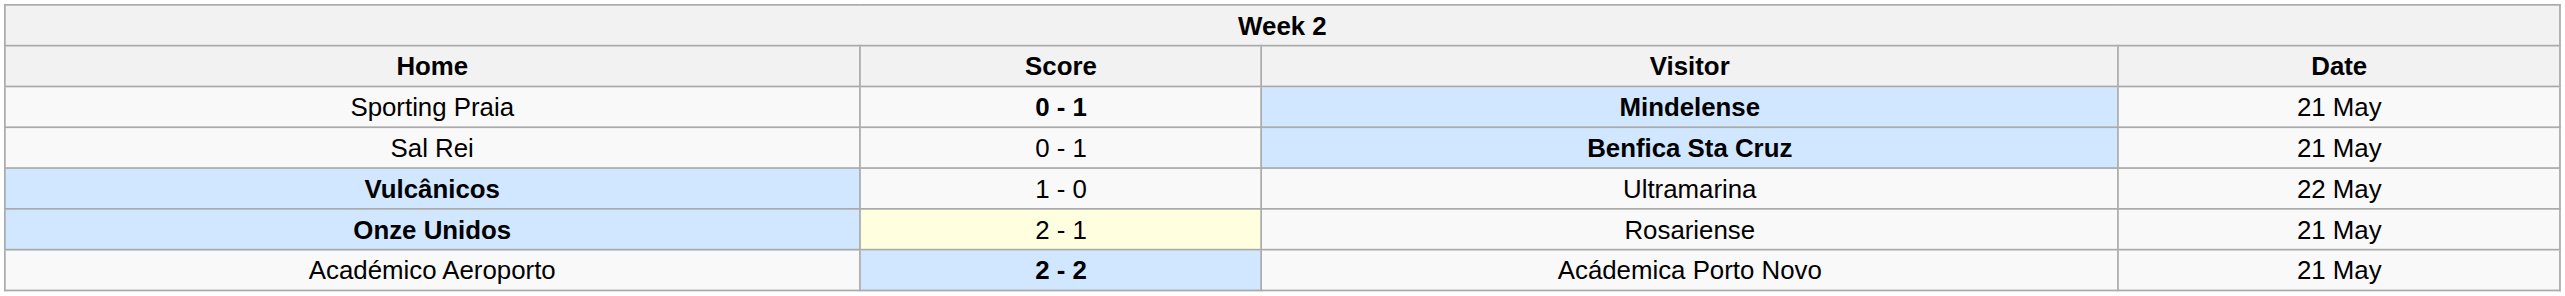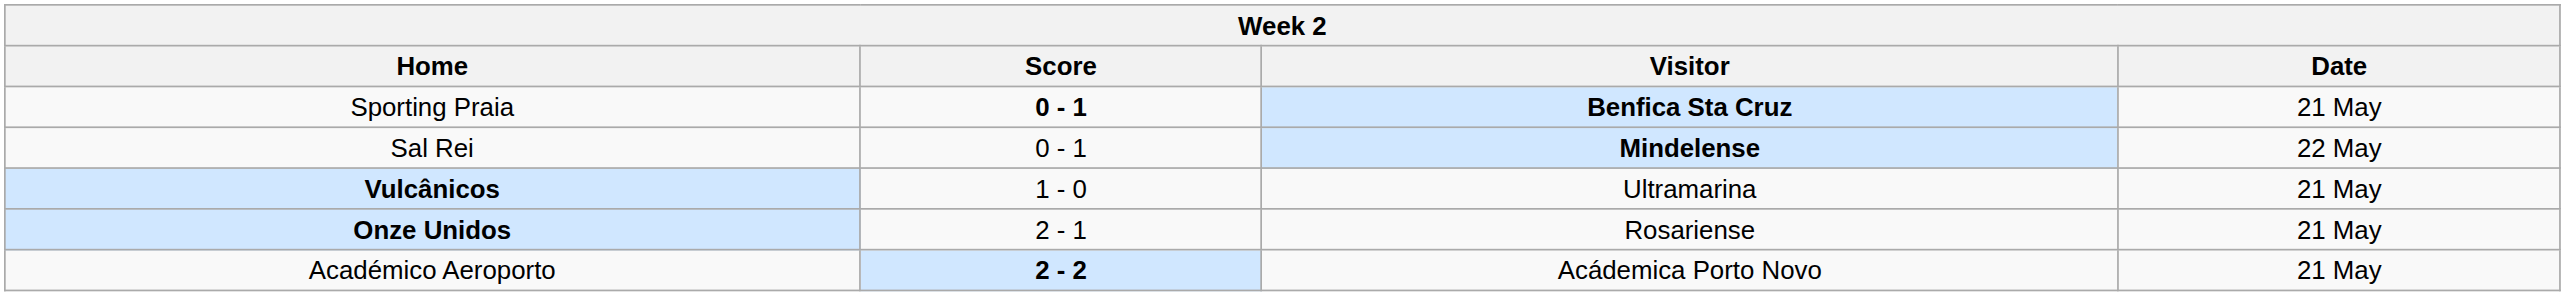Sporting Praia | Visitor: Mindelense -> Benfica Sta Cruz
Sal Rei | Visitor: Benfica Sta Cruz -> Mindelense
Sal Rei | Date: 21 May -> 22 May
Vulcânicos | Date: 22 May -> 21 May
Onze Unidos | Score: lightyellow background -> no background
